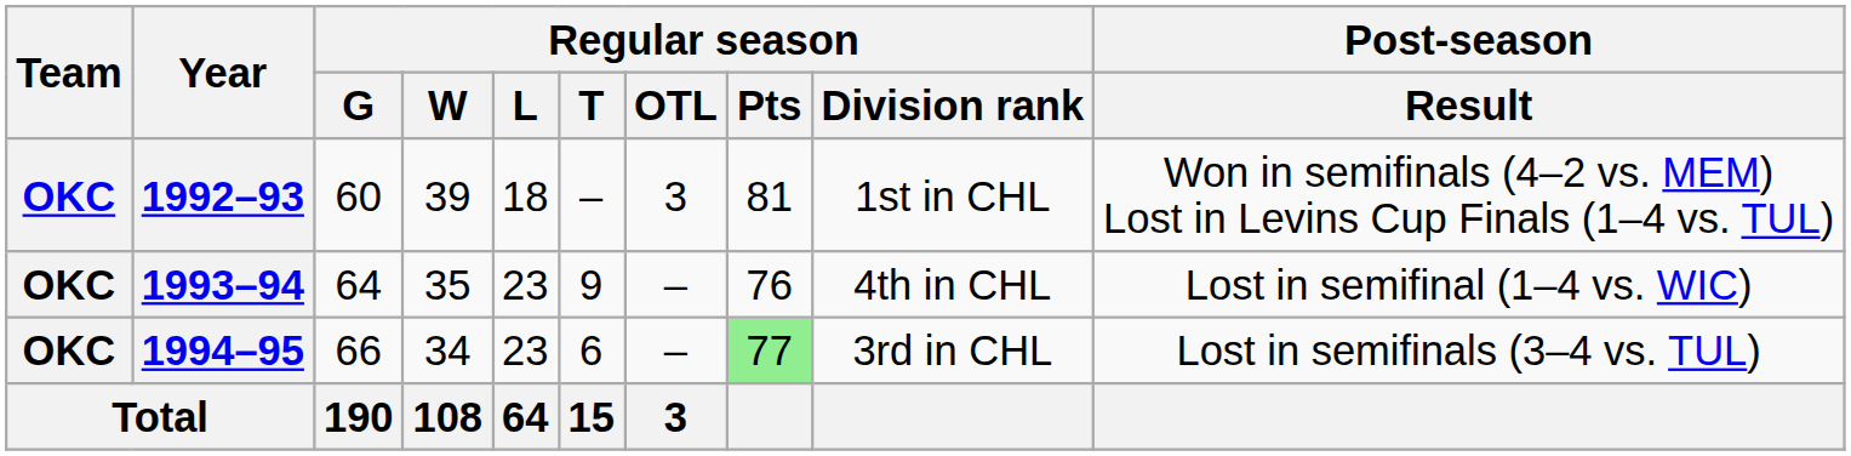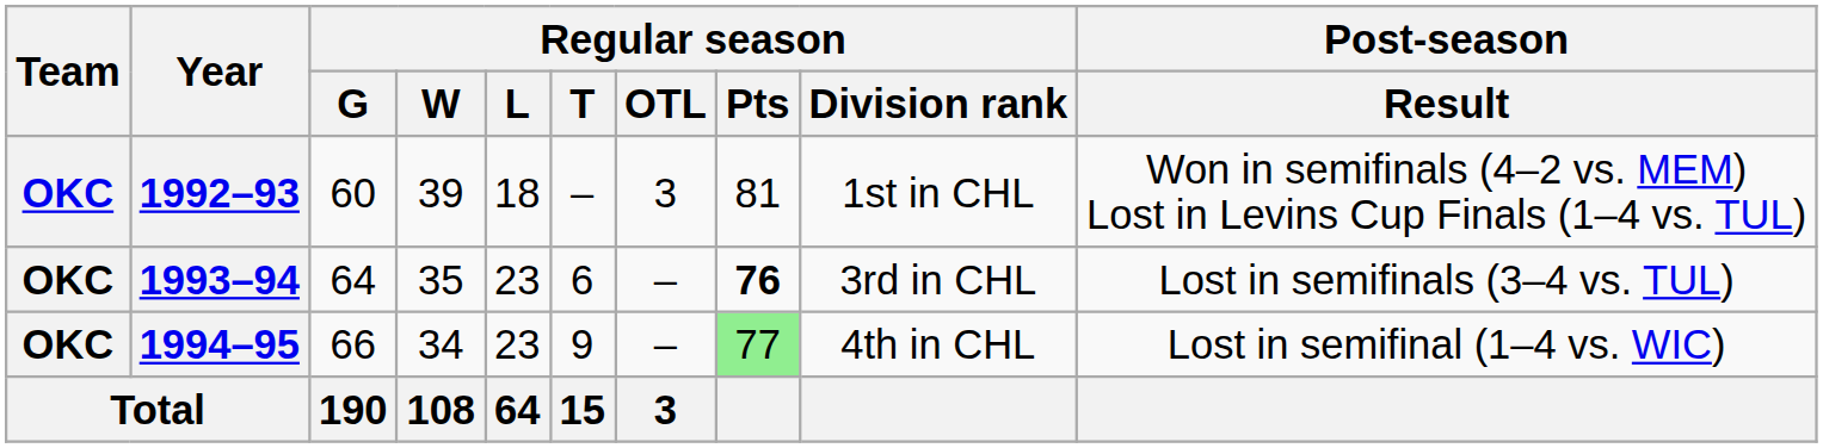1993–94 | Regular season / T: 9 -> 6
1993–94 | Regular season / Pts: normal -> bold
1993–94 | Regular season / Division rank: 4th in CHL -> 3rd in CHL
1993–94 | Post-season / Result: Lost in semifinal (1–4 vs. WIC) -> Lost in semifinals (3–4 vs. TUL)
1994–95 | Regular season / T: 6 -> 9
1994–95 | Regular season / Division rank: 3rd in CHL -> 4th in CHL
1994–95 | Post-season / Result: Lost in semifinals (3–4 vs. TUL) -> Lost in semifinal (1–4 vs. WIC)
